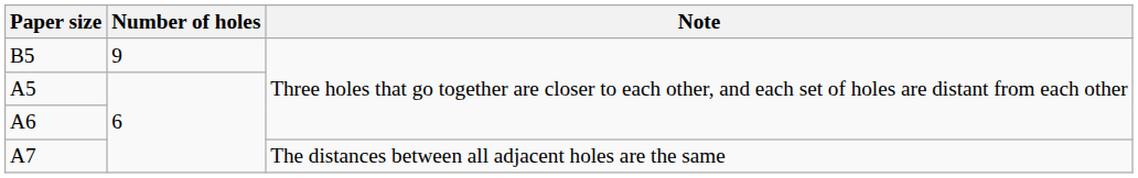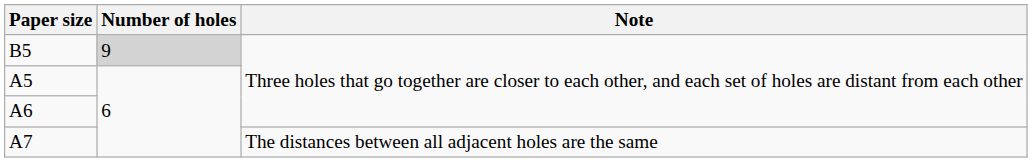B5 | Number of holes: no background -> lightgrey background
